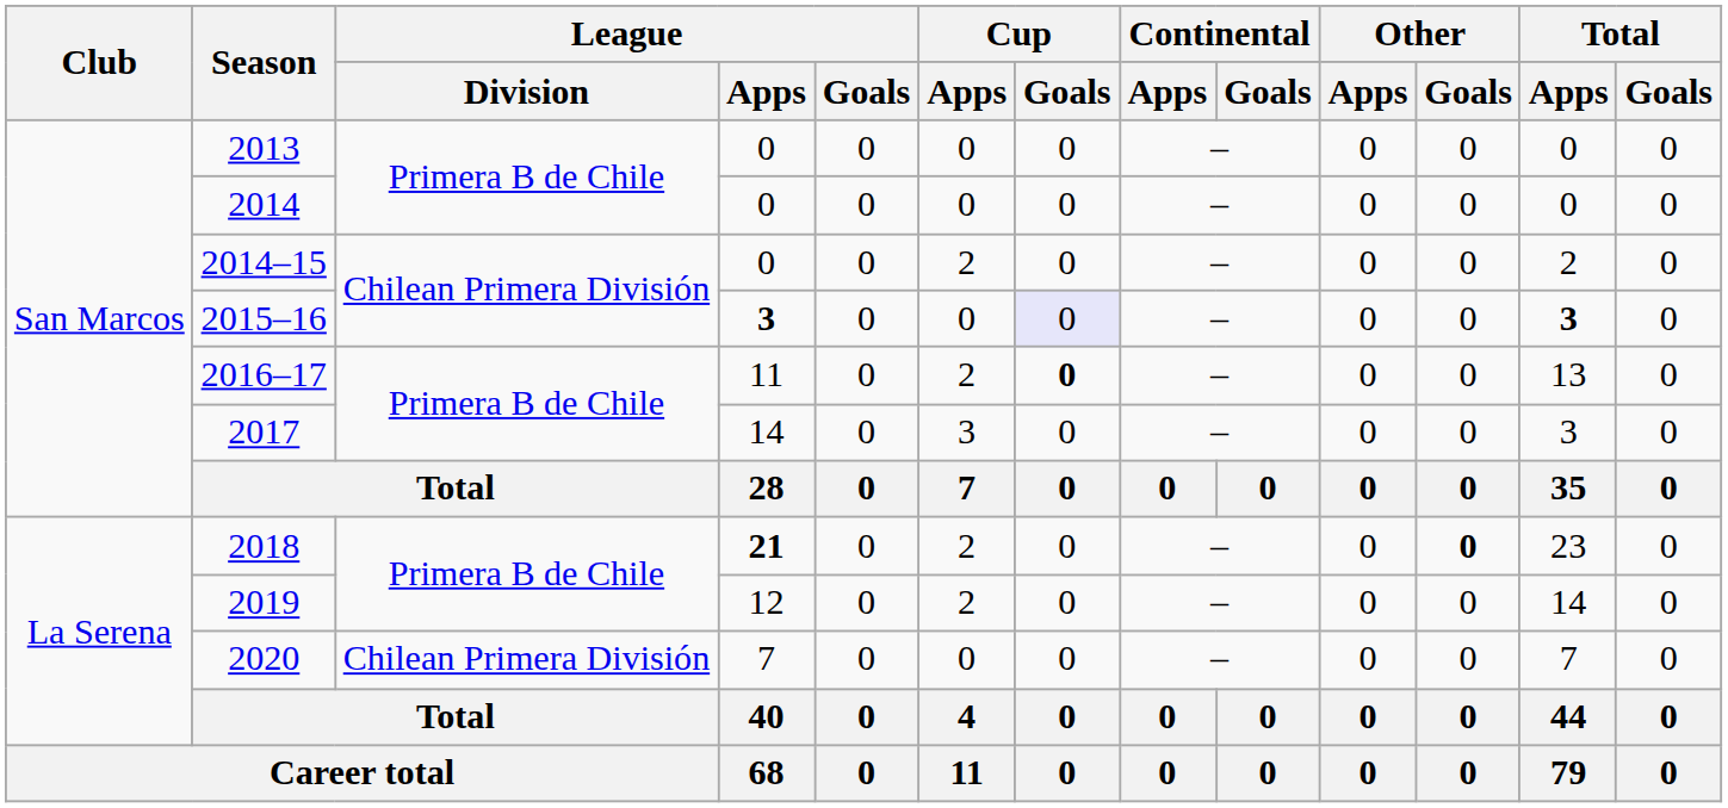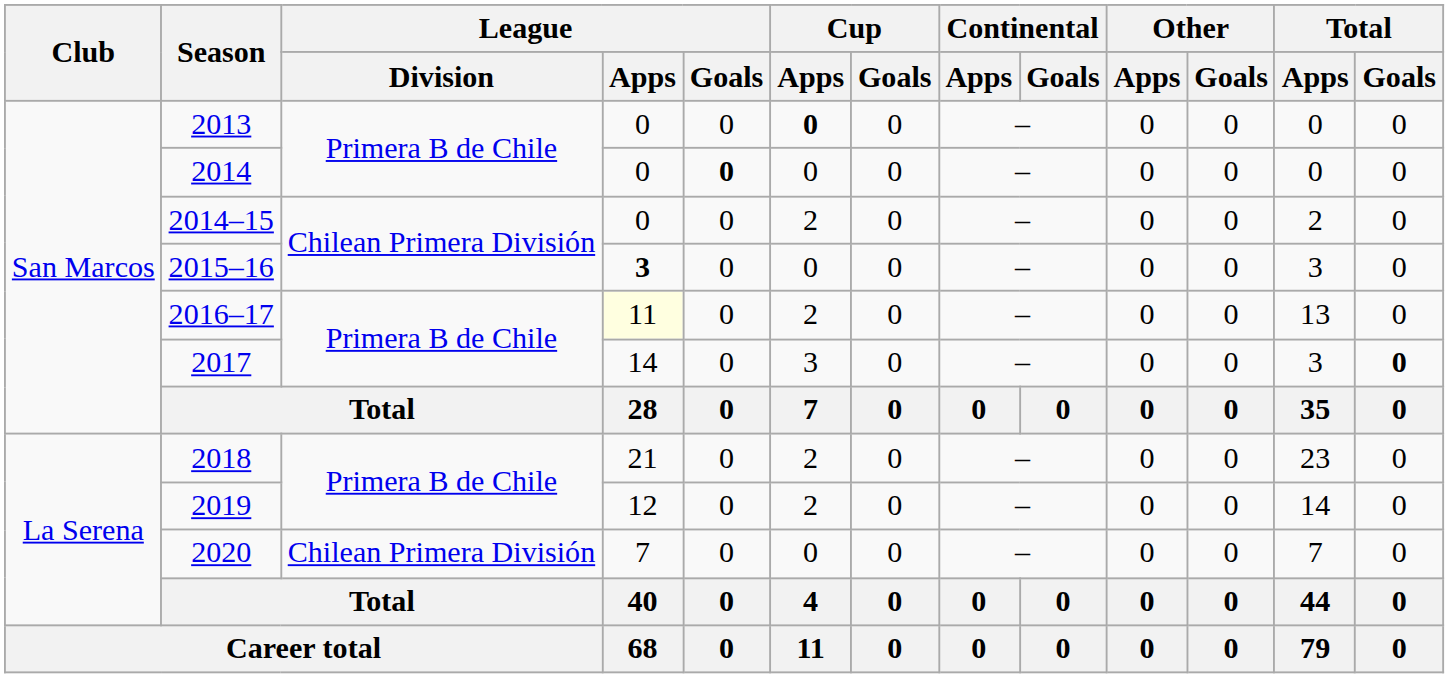2013 | Cup / Apps: normal -> bold
2014 | League / Goals: normal -> bold
2015–16 | Cup / Goals: lavender background -> no background
2015–16 | Total / Apps: bold -> normal
2016–17 | League / Apps: no background -> lightyellow background
2016–17 | Cup / Goals: bold -> normal
2017 | Total / Goals: normal -> bold
2018 | League / Apps: bold -> normal
2018 | Other / Goals: bold -> normal
